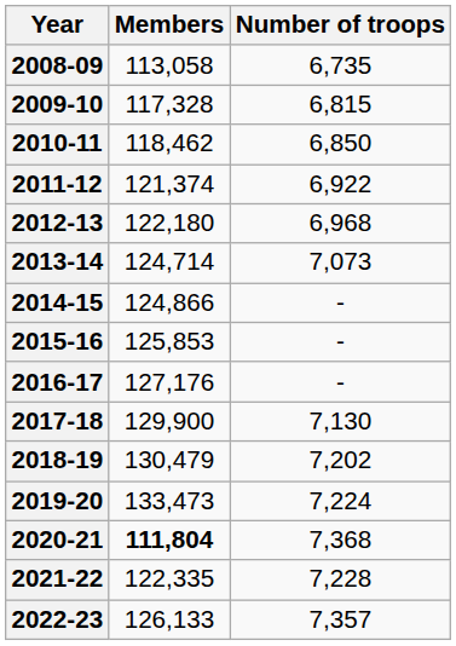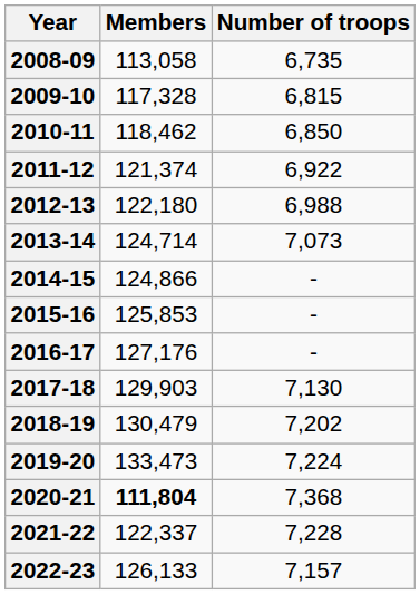2012-13 | Number of troops: 6,968 -> 6,988
2017-18 | Members: 129,900 -> 129,903
2021-22 | Members: 122,335 -> 122,337
2022-23 | Number of troops: 7,357 -> 7,157
